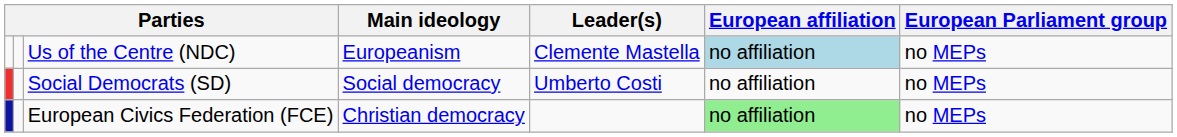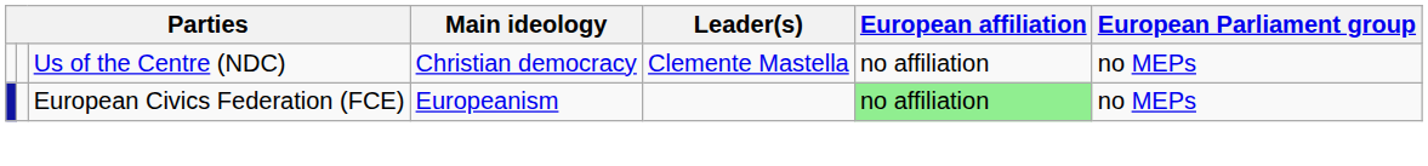Us of the Centre (NDC) | Main ideology: Europeanism -> Christian democracy
Us of the Centre (NDC) | European affiliation: lightblue background -> no background
- row: Social Democrats (SD) | Social democracy | Umberto Costi | no affiliation | no MEPs
European Civics Federation (FCE) | Main ideology: Christian democracy -> Europeanism
